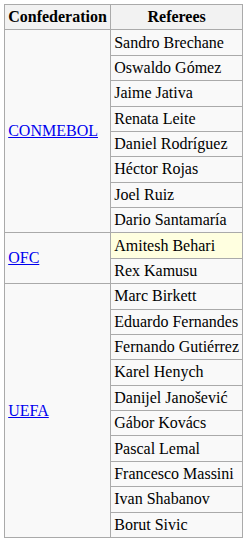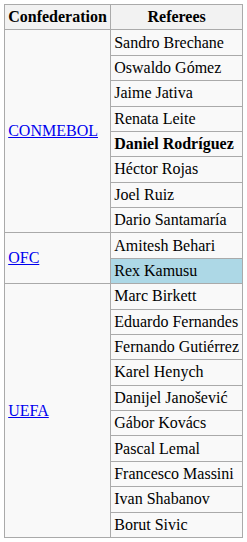Daniel Rodríguez | Referees: normal -> bold
Amitesh Behari | Referees: lightyellow background -> no background
Rex Kamusu | Referees: no background -> lightblue background
